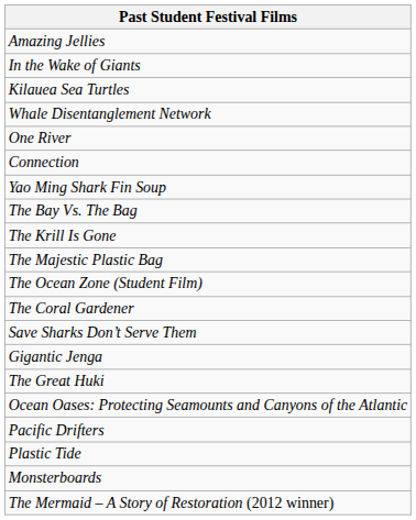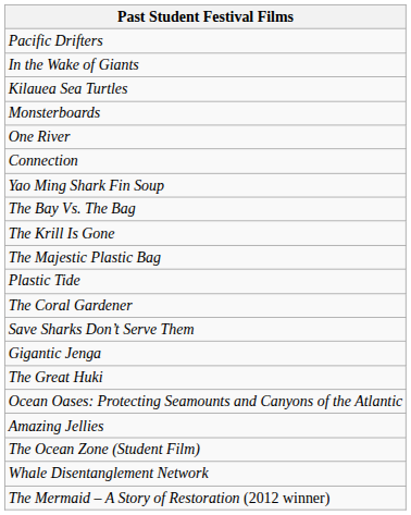row 2 | column 1: Amazing Jellies -> Pacific Drifters
row 5 | column 1: Whale Disentanglement Network -> Monsterboards
row 12 | column 1: The Ocean Zone (Student Film) -> Plastic Tide
row 18 | column 1: Pacific Drifters -> Amazing Jellies
row 19 | column 1: Plastic Tide -> The Ocean Zone (Student Film)
row 20 | column 1: Monsterboards -> Whale Disentanglement Network
